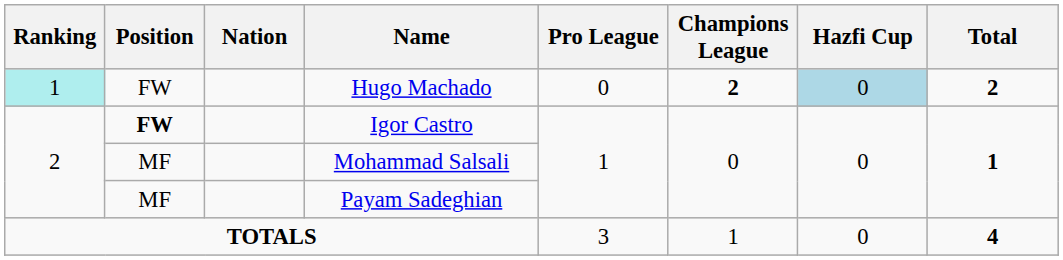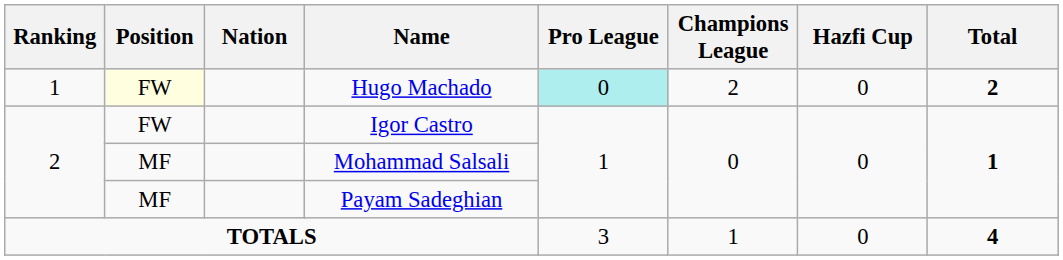Hugo Machado | Ranking: paleturquoise background -> no background
Hugo Machado | Position: no background -> lightyellow background
Hugo Machado | Pro League: no background -> paleturquoise background
Hugo Machado | Champions League: bold -> normal
Hugo Machado | Hazfi Cup: lightblue background -> no background
Igor Castro | Position: bold -> normal
